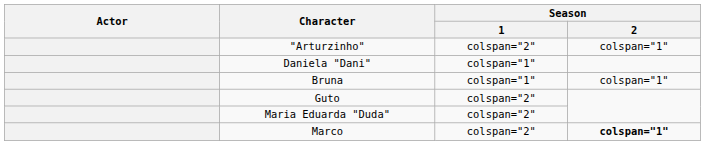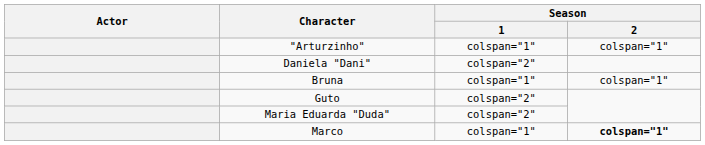"Arturzinho" | Season / 1: colspan="2" -> colspan="1"
Daniela "Dani" | Season / 1: colspan="1" -> colspan="2"
Marco | Season / 1: colspan="2" -> colspan="1"
